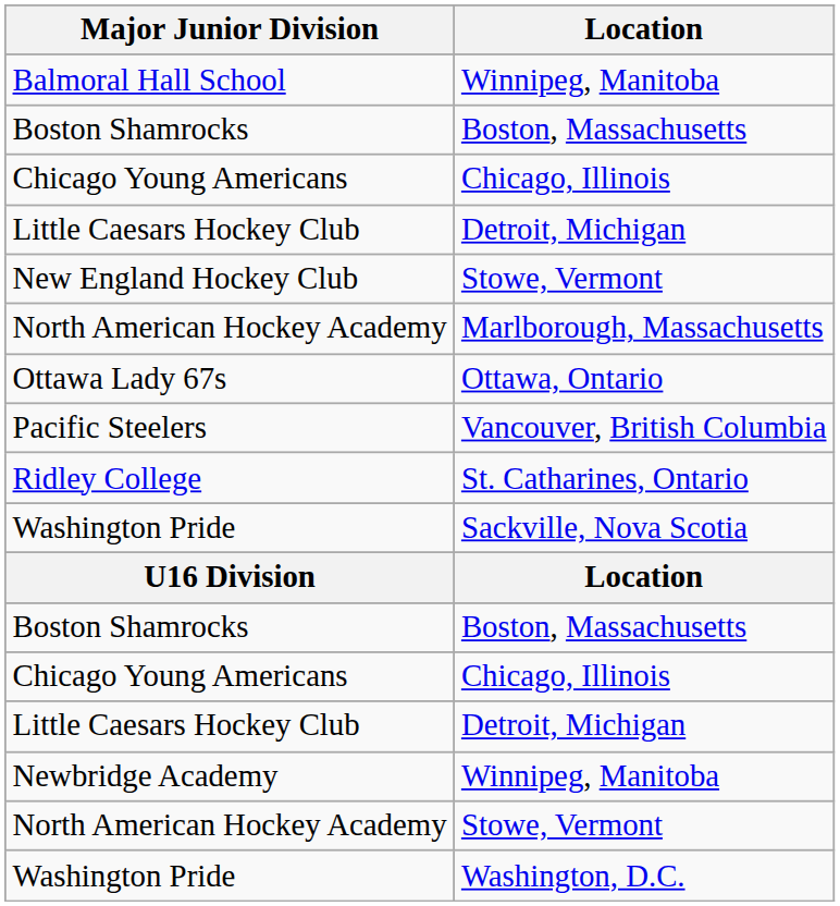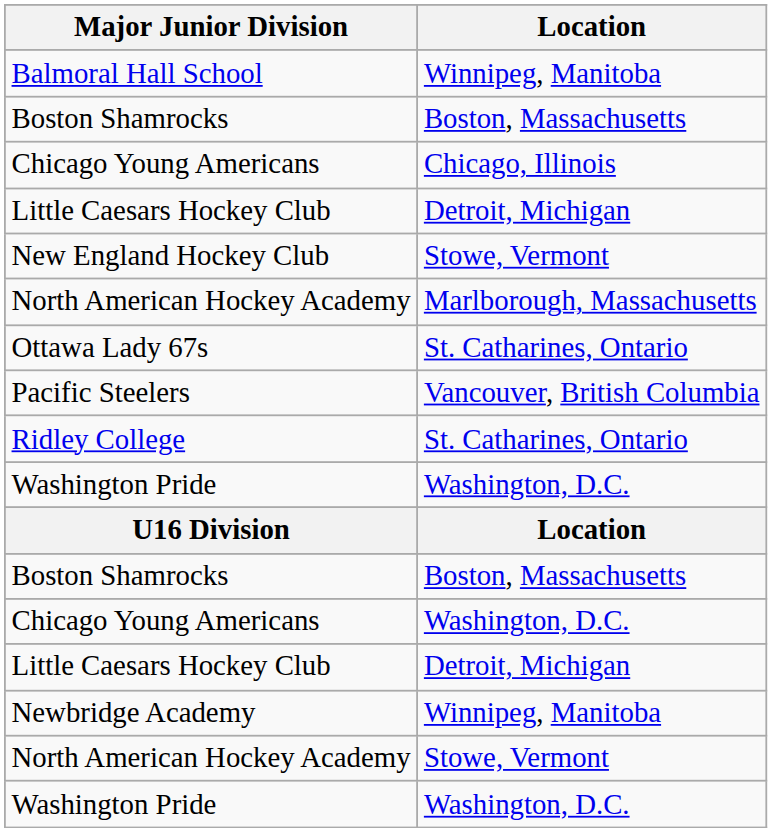row 8 | Location: Ottawa, Ontario -> St. Catharines, Ontario
row 11 | Location: Sackville, Nova Scotia -> Washington, D.C.
row 14 | Location: Chicago, Illinois -> Washington, D.C.
